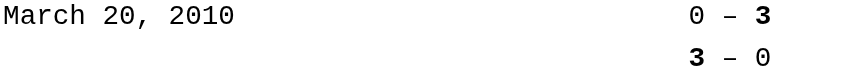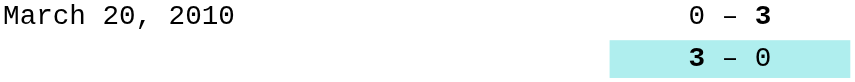row 2 | column 2: no background -> paleturquoise background
